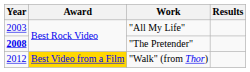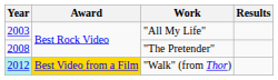"The Pretender" | Year: bold -> normal
"Walk" (from Thor) | Year: no background -> paleturquoise background
